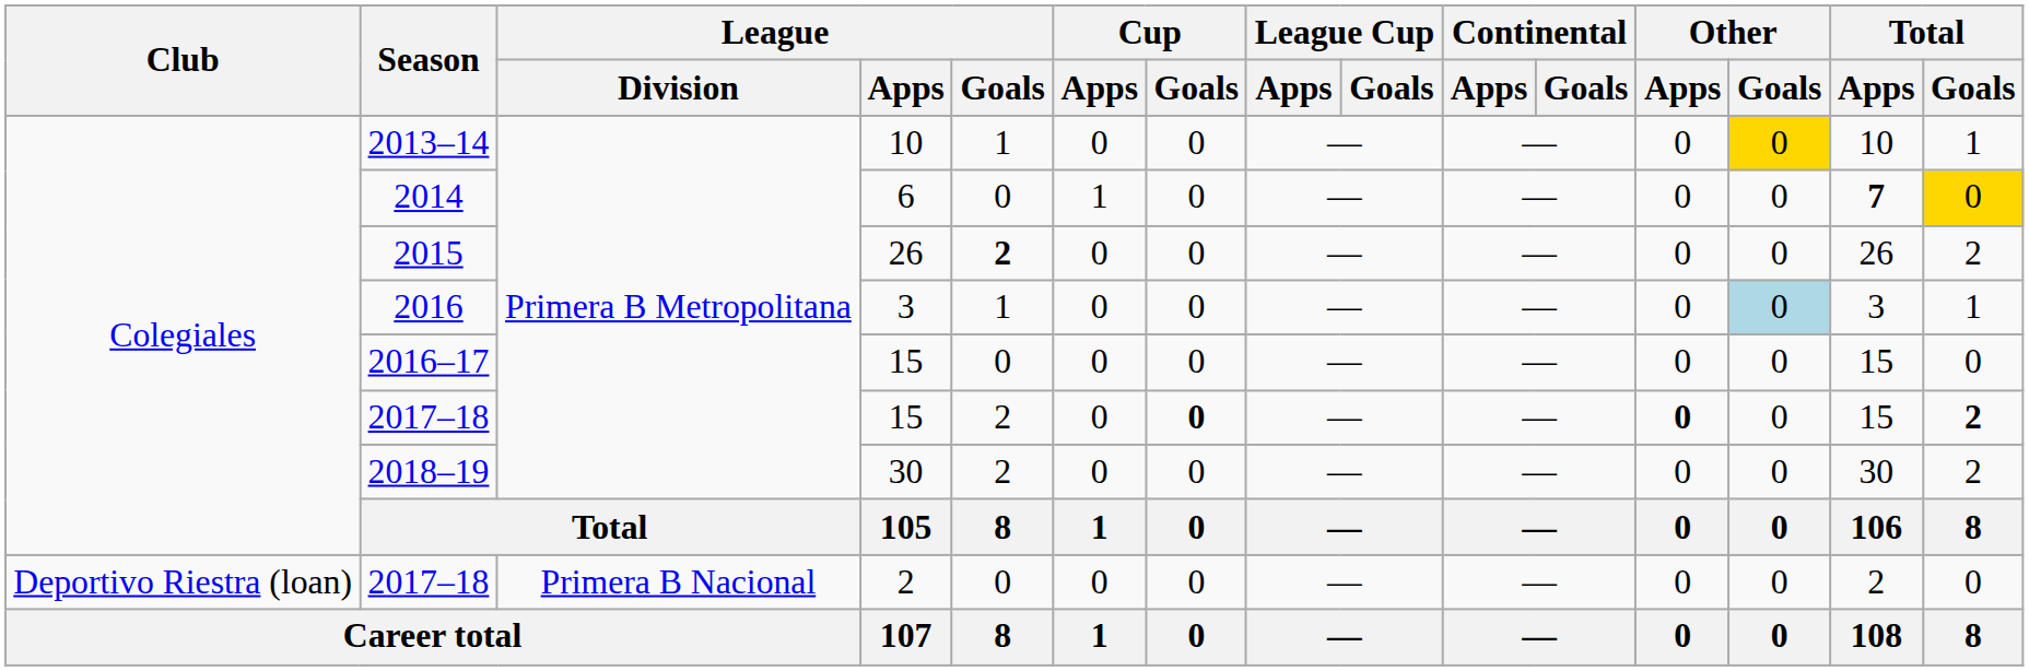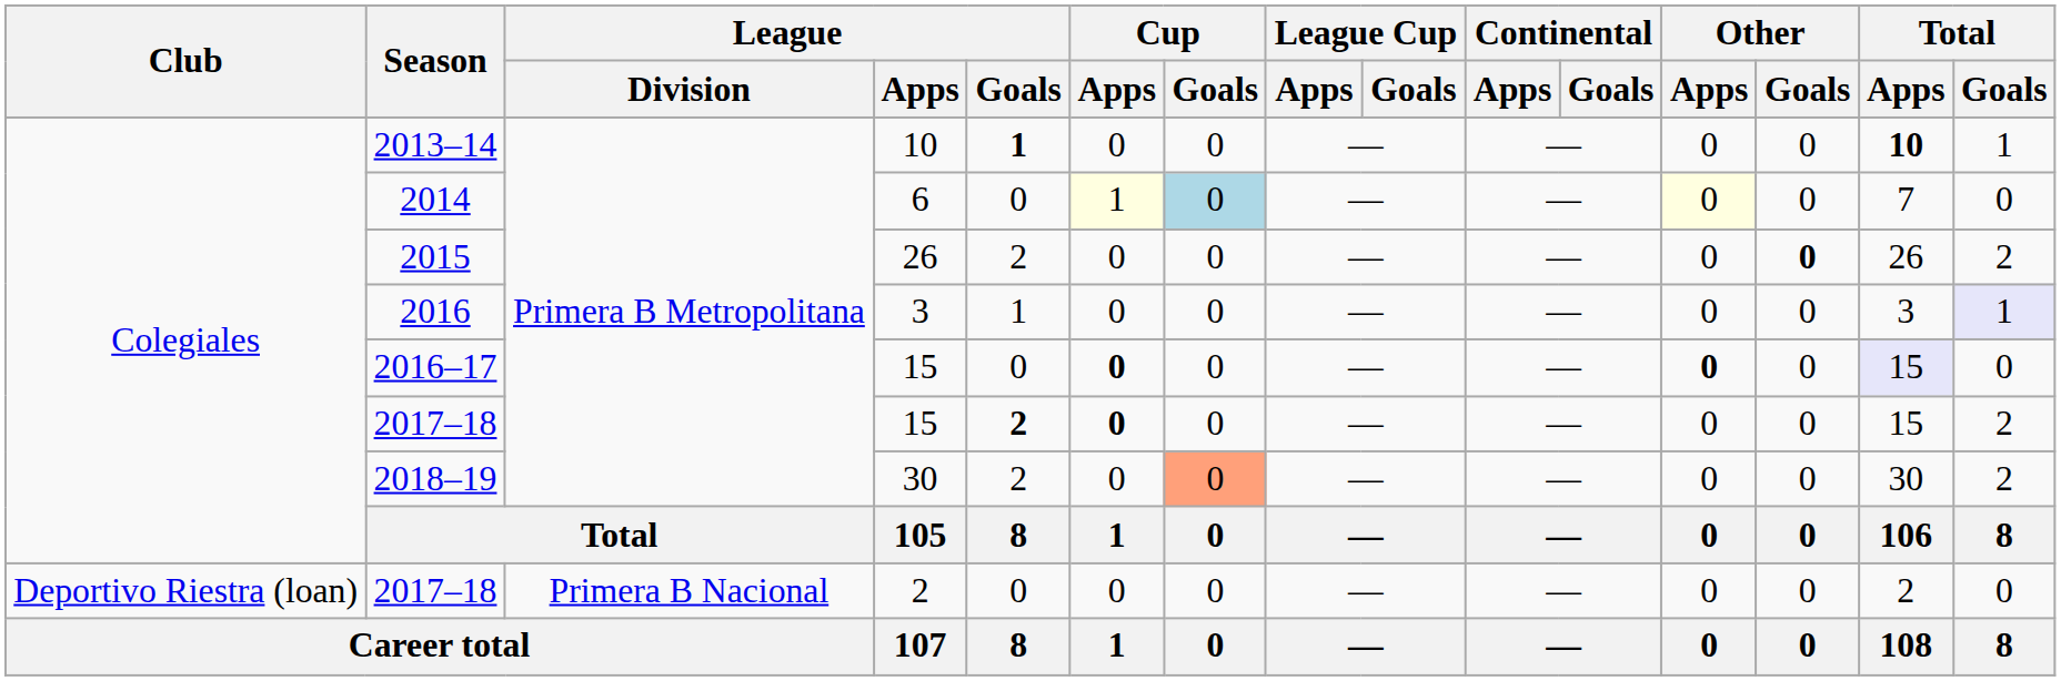2013–14 | League / Goals: normal -> bold
2013–14 | Other / Goals: gold background -> no background
2013–14 | Total / Apps: normal -> bold
2014 | Cup / Apps: no background -> lightyellow background
2014 | Cup / Goals: no background -> lightblue background
2014 | Other / Apps: no background -> lightyellow background
2014 | Total / Apps: bold -> normal
2014 | Total / Goals: gold background -> no background
2015 | League / Goals: bold -> normal
2015 | Other / Goals: normal -> bold
2016 | Other / Goals: lightblue background -> no background
2016 | Total / Goals: no background -> lavender background
2016–17 | Cup / Apps: normal -> bold
2016–17 | Other / Apps: normal -> bold
2016–17 | Total / Apps: no background -> lavender background
2017–18 / 15 | League / Goals: normal -> bold
2017–18 / 15 | Cup / Apps: normal -> bold
2017–18 / 15 | Cup / Goals: bold -> normal
2017–18 / 15 | Other / Apps: bold -> normal
2017–18 / 15 | Total / Goals: bold -> normal
2018–19 | Cup / Goals: no background -> lightsalmon background
